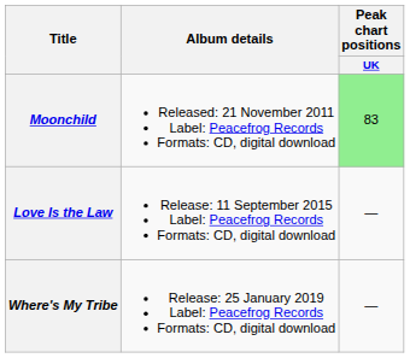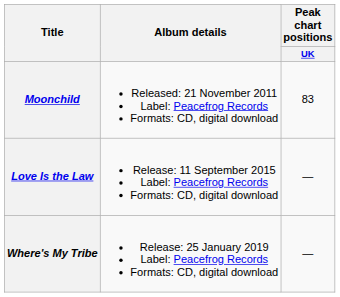Moonchild | Peak chart positions / UK: lightgreen background -> no background
